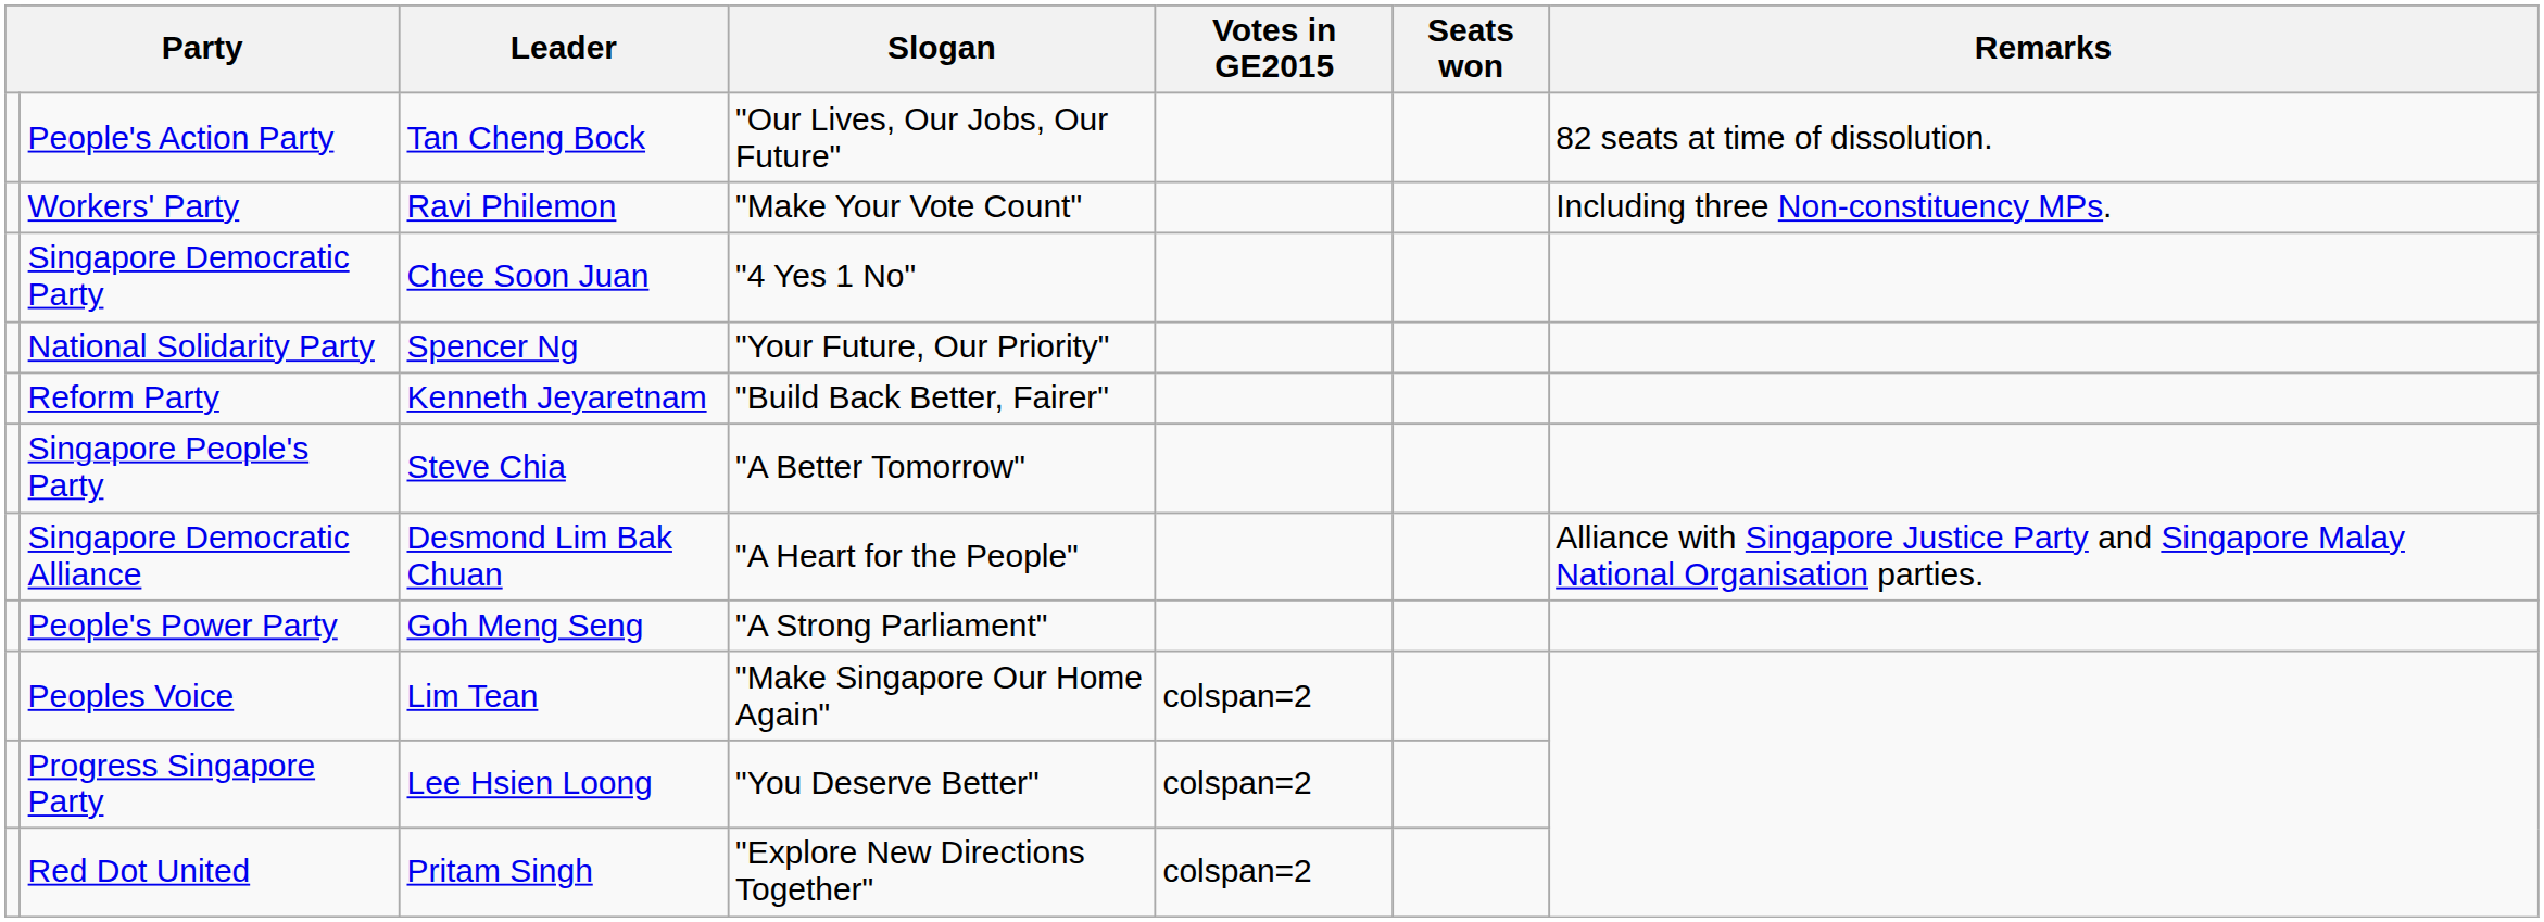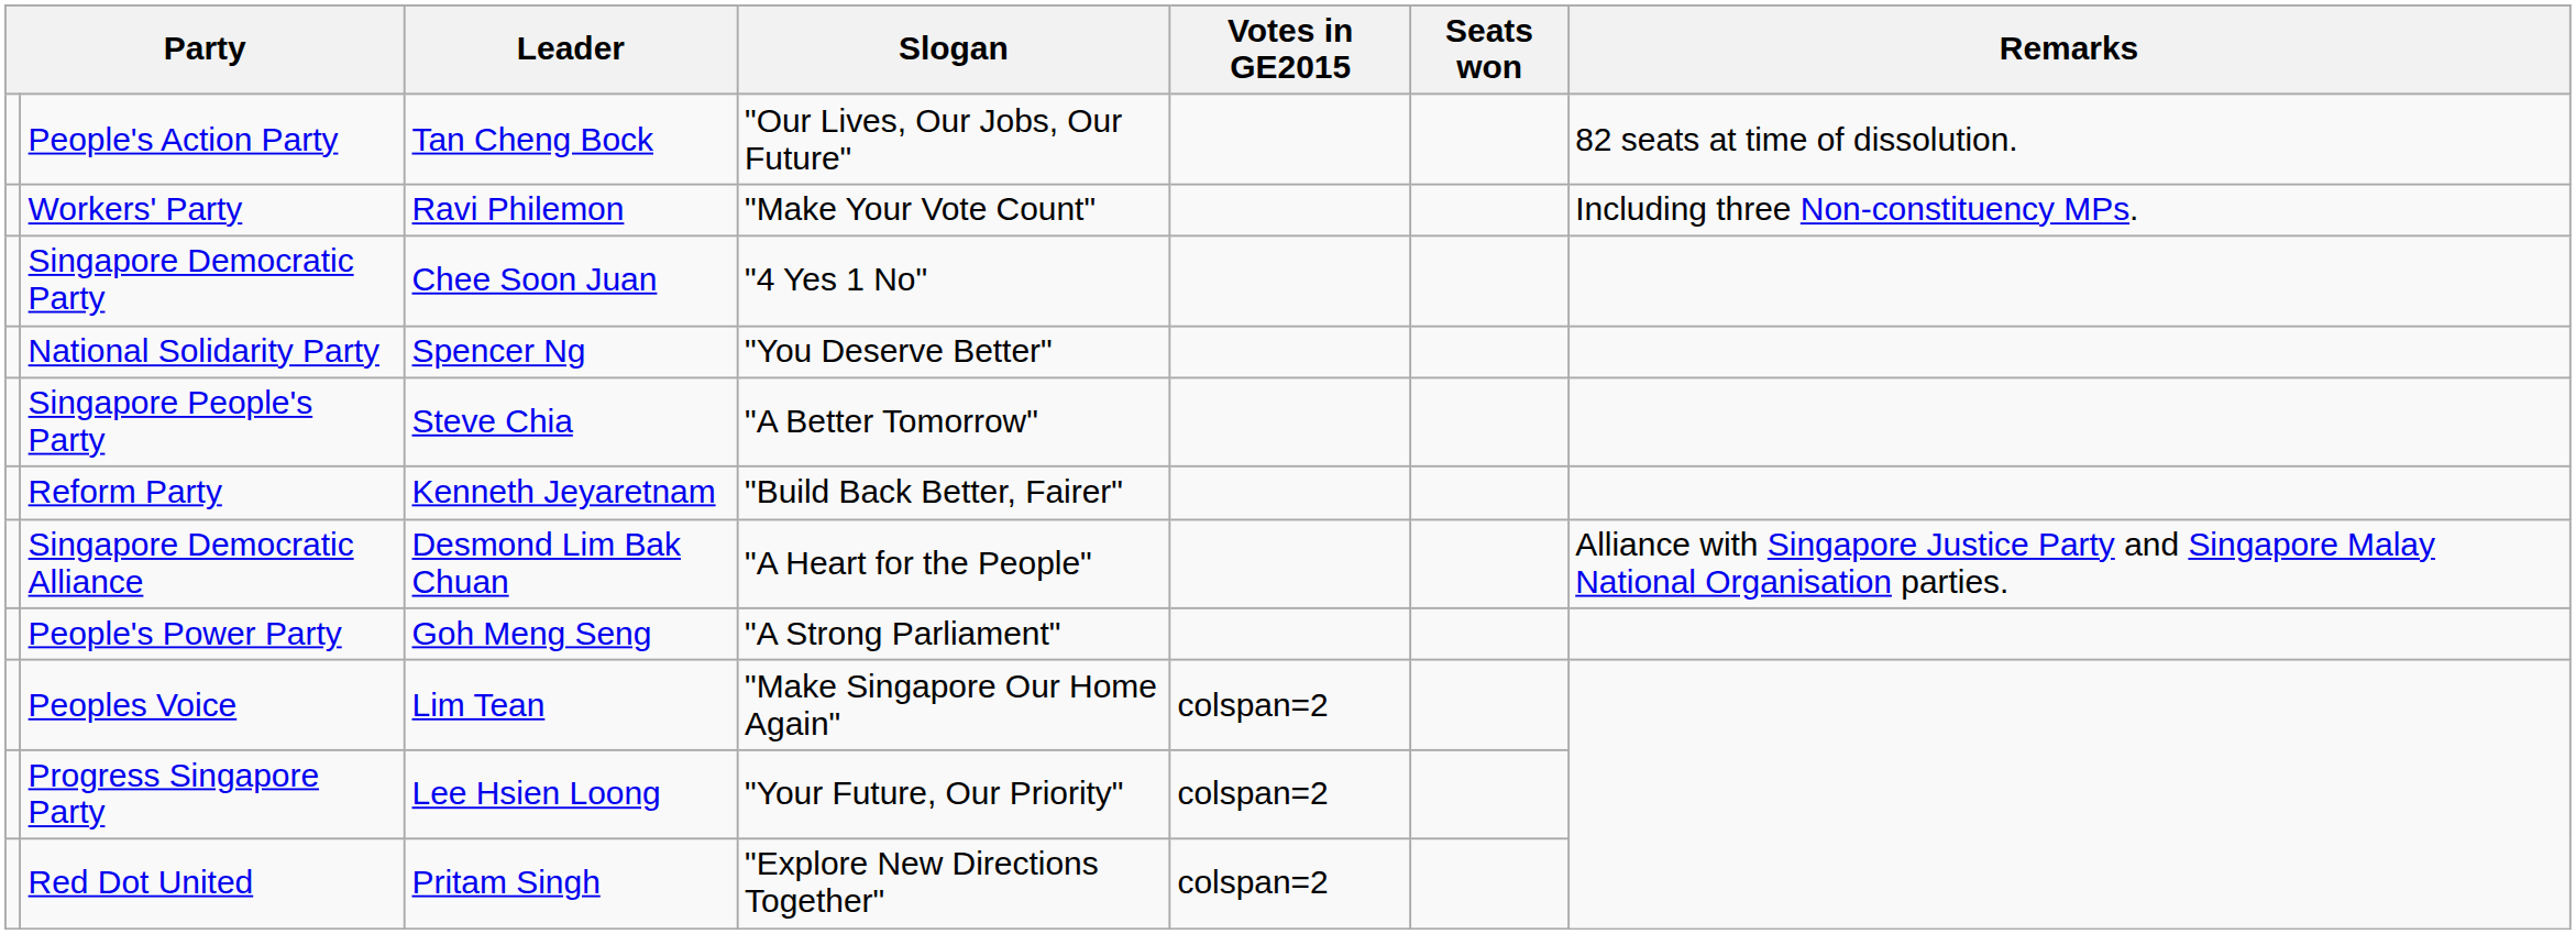National Solidarity Party | Slogan: "Your Future, Our Priority" -> "You Deserve Better"
rows swapped: Reform Party <-> Singapore People's Party
Progress Singapore Party | Slogan: "You Deserve Better" -> "Your Future, Our Priority"
